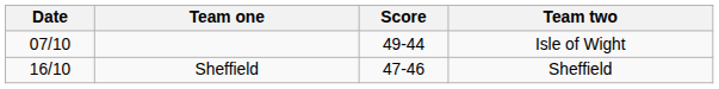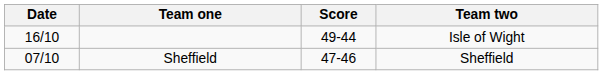row 2 | Date: 07/10 -> 16/10
row 3 | Date: 16/10 -> 07/10
